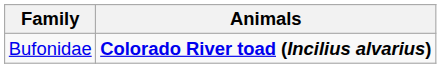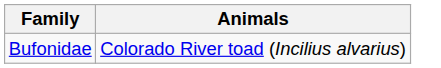Bufonidae | Animals: bold -> normal
